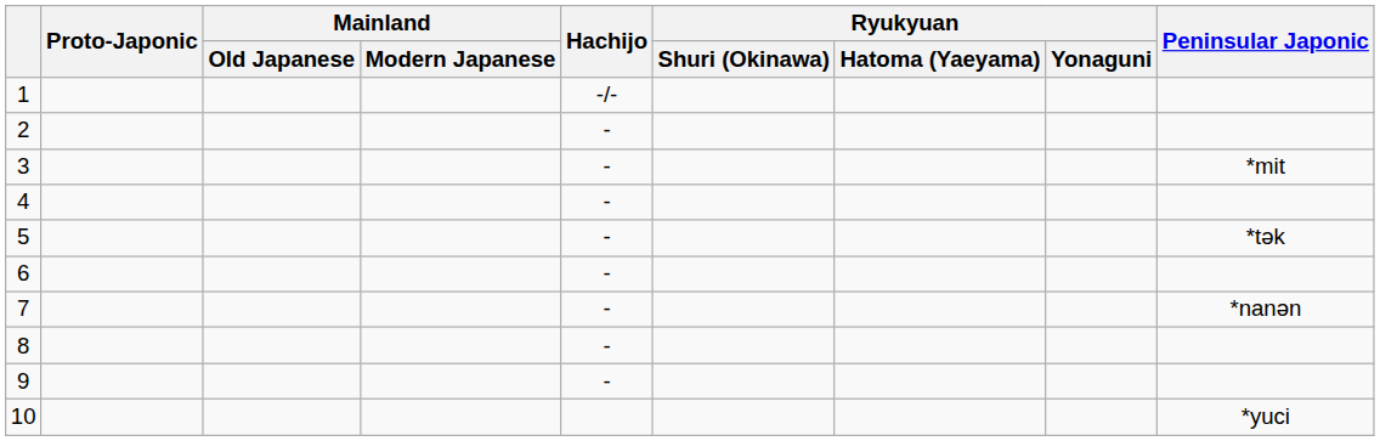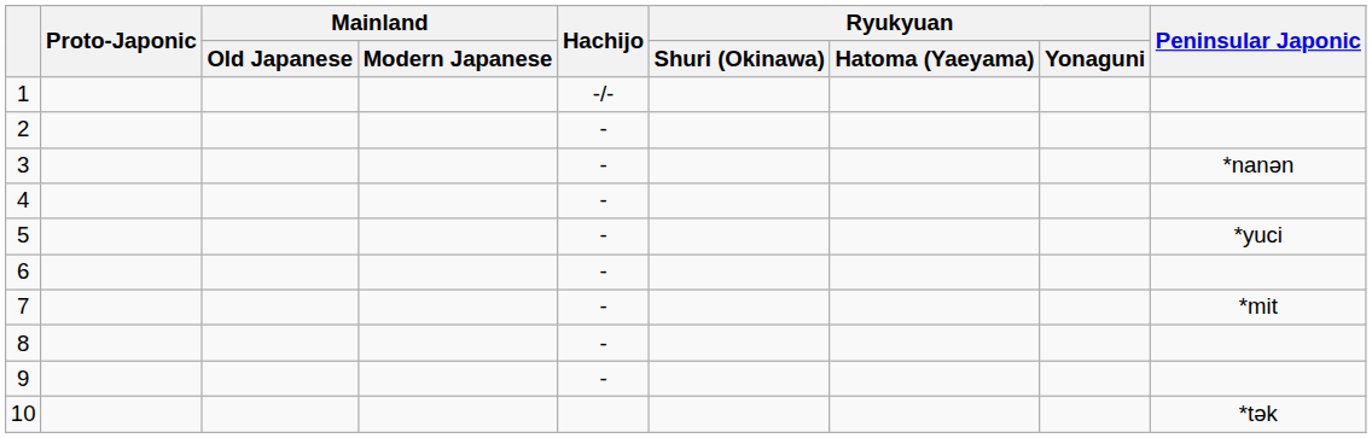3 | Peninsular Japonic: *mit -> *nanən
5 | Peninsular Japonic: *tək -> *yuci
7 | Peninsular Japonic: *nanən -> *mit
10 | Peninsular Japonic: *yuci -> *tək
